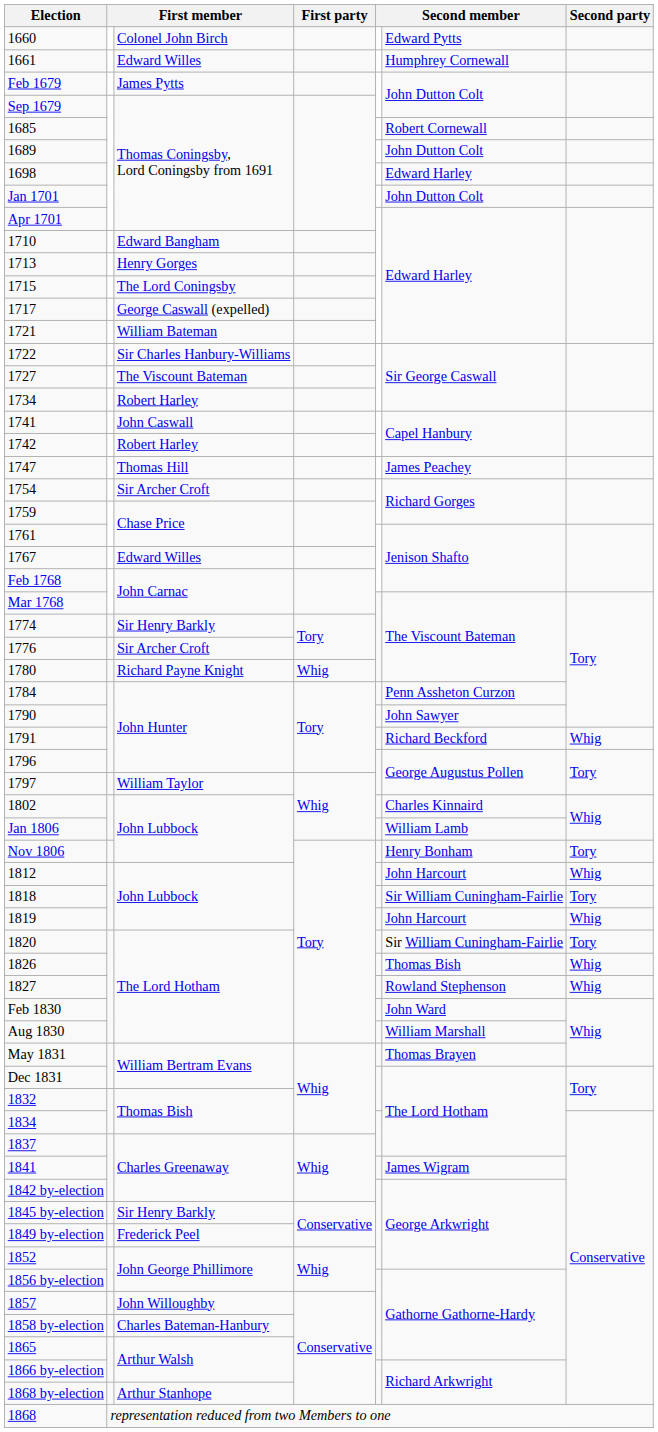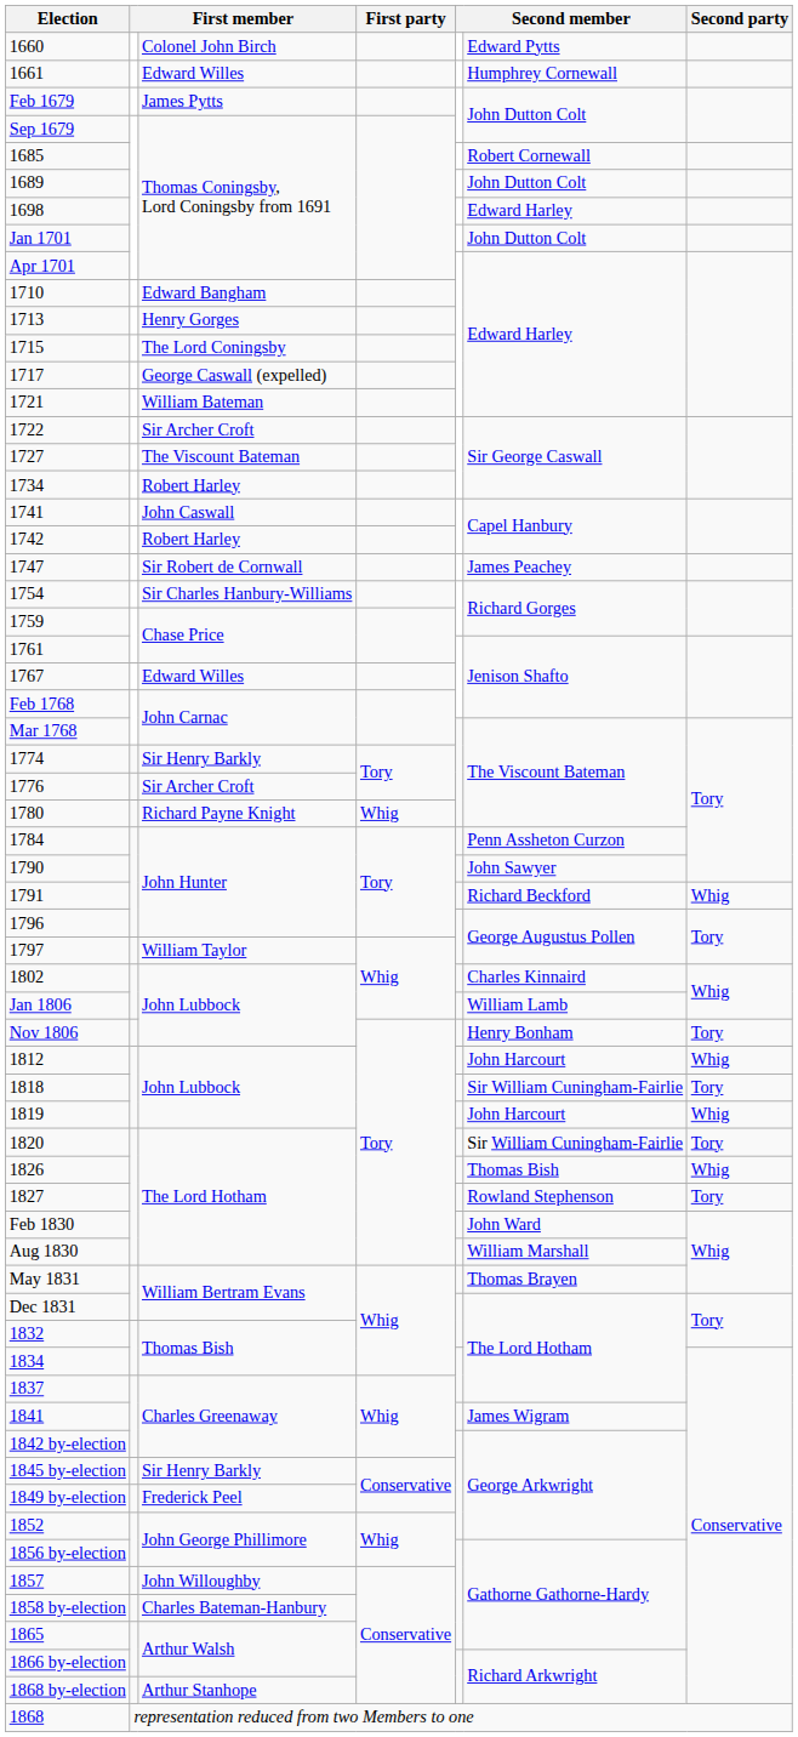1722 | column 3: Sir Charles Hanbury-Williams -> Sir Archer Croft
1747 | column 3: Thomas Hill -> Sir Robert de Cornwall
1754 | column 3: Sir Archer Croft -> Sir Charles Hanbury-Williams
1827 | Second party: Whig -> Tory
